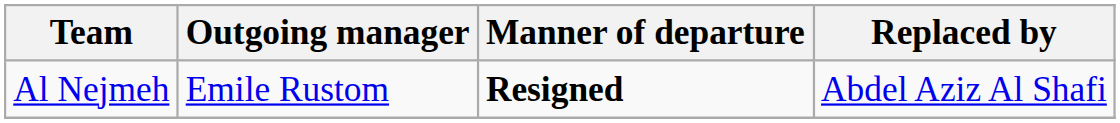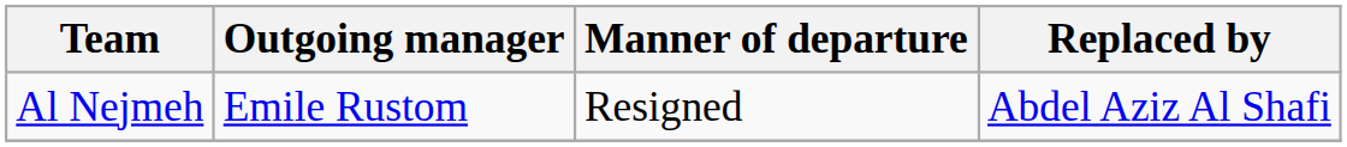Al Nejmeh | Manner of departure: bold -> normal
